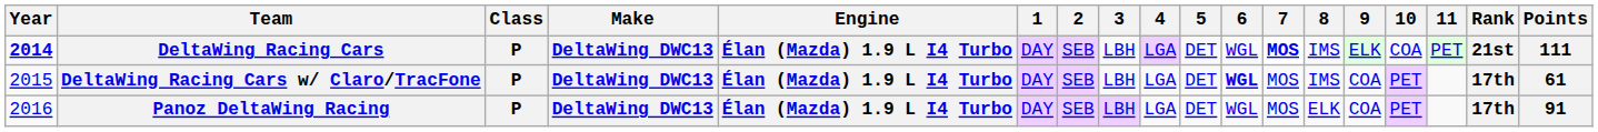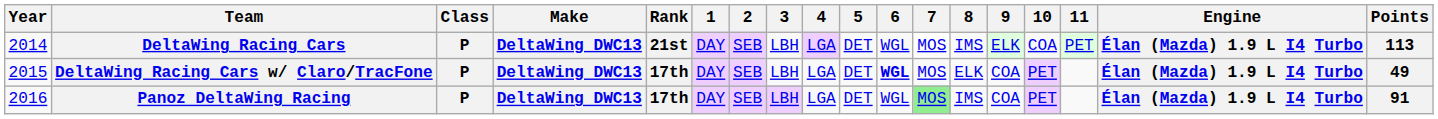columns swapped: Engine <-> Rank
DeltaWing Racing Cars | Year: bold -> normal
DeltaWing Racing Cars | 7: bold -> normal
DeltaWing Racing Cars | Points: 111 -> 113
DeltaWing Racing Cars w/ Claro/TracFone | 8: IMS -> ELK
DeltaWing Racing Cars w/ Claro/TracFone | Points: 61 -> 49
Panoz DeltaWing Racing | 7: no background -> lightgreen background
Panoz DeltaWing Racing | 8: ELK -> IMS
